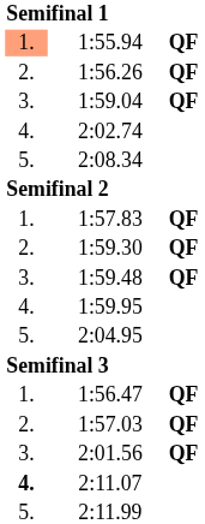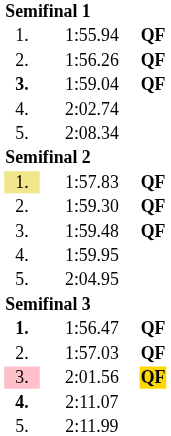1:55.94 | column 1: lightsalmon background -> no background
1:59.04 | column 1: normal -> bold
1:57.83 | column 1: no background -> khaki background
1:56.47 | column 1: normal -> bold
2:01.56 | column 1: no background -> pink background
2:01.56 | column 3: no background -> gold background
